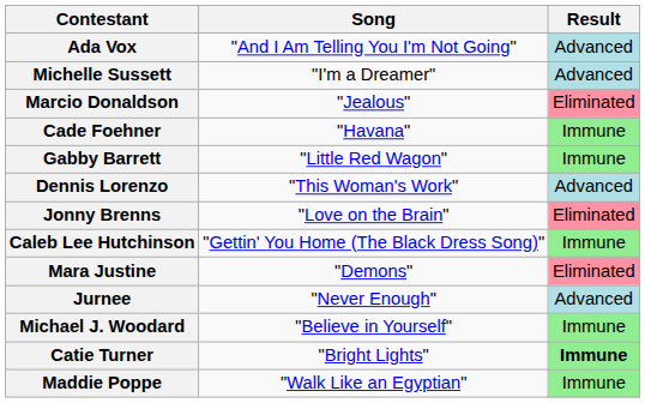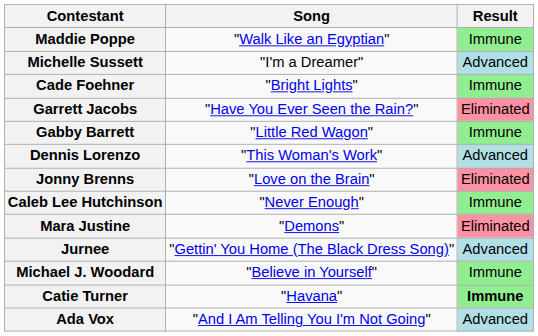rows swapped: Maddie Poppe <-> Ada Vox
- row: Marcio Donaldson | "Jealous" | Eliminated
Cade Foehner | Song: "Havana" -> "Bright Lights"
+ row: Garrett Jacobs | "Have You Ever Seen the Rain?" | Eliminated
Caleb Lee Hutchinson | Song: "Gettin' You Home (The Black Dress Song)" -> "Never Enough"
Jurnee | Song: "Never Enough" -> "Gettin' You Home (The Black Dress Song)"
Catie Turner | Song: "Bright Lights" -> "Havana"
